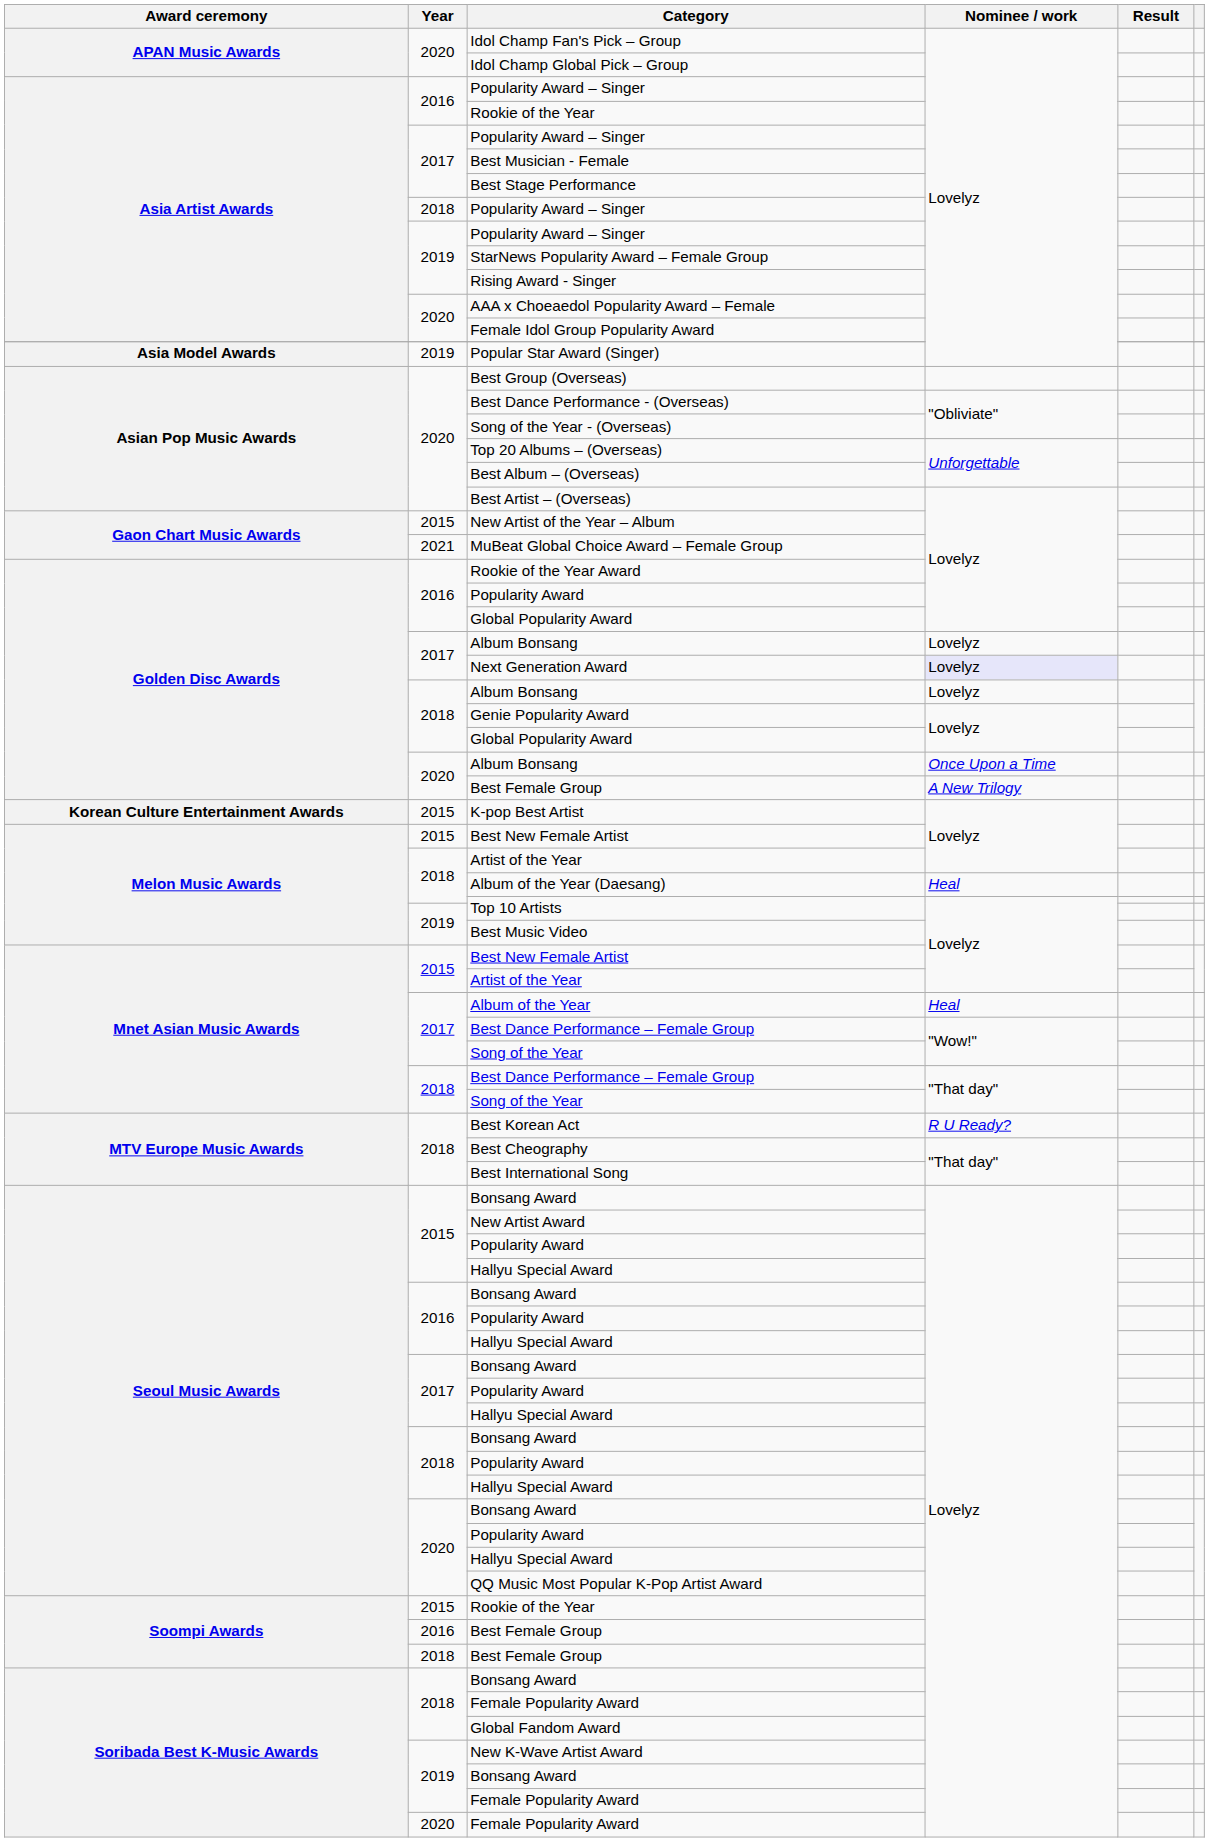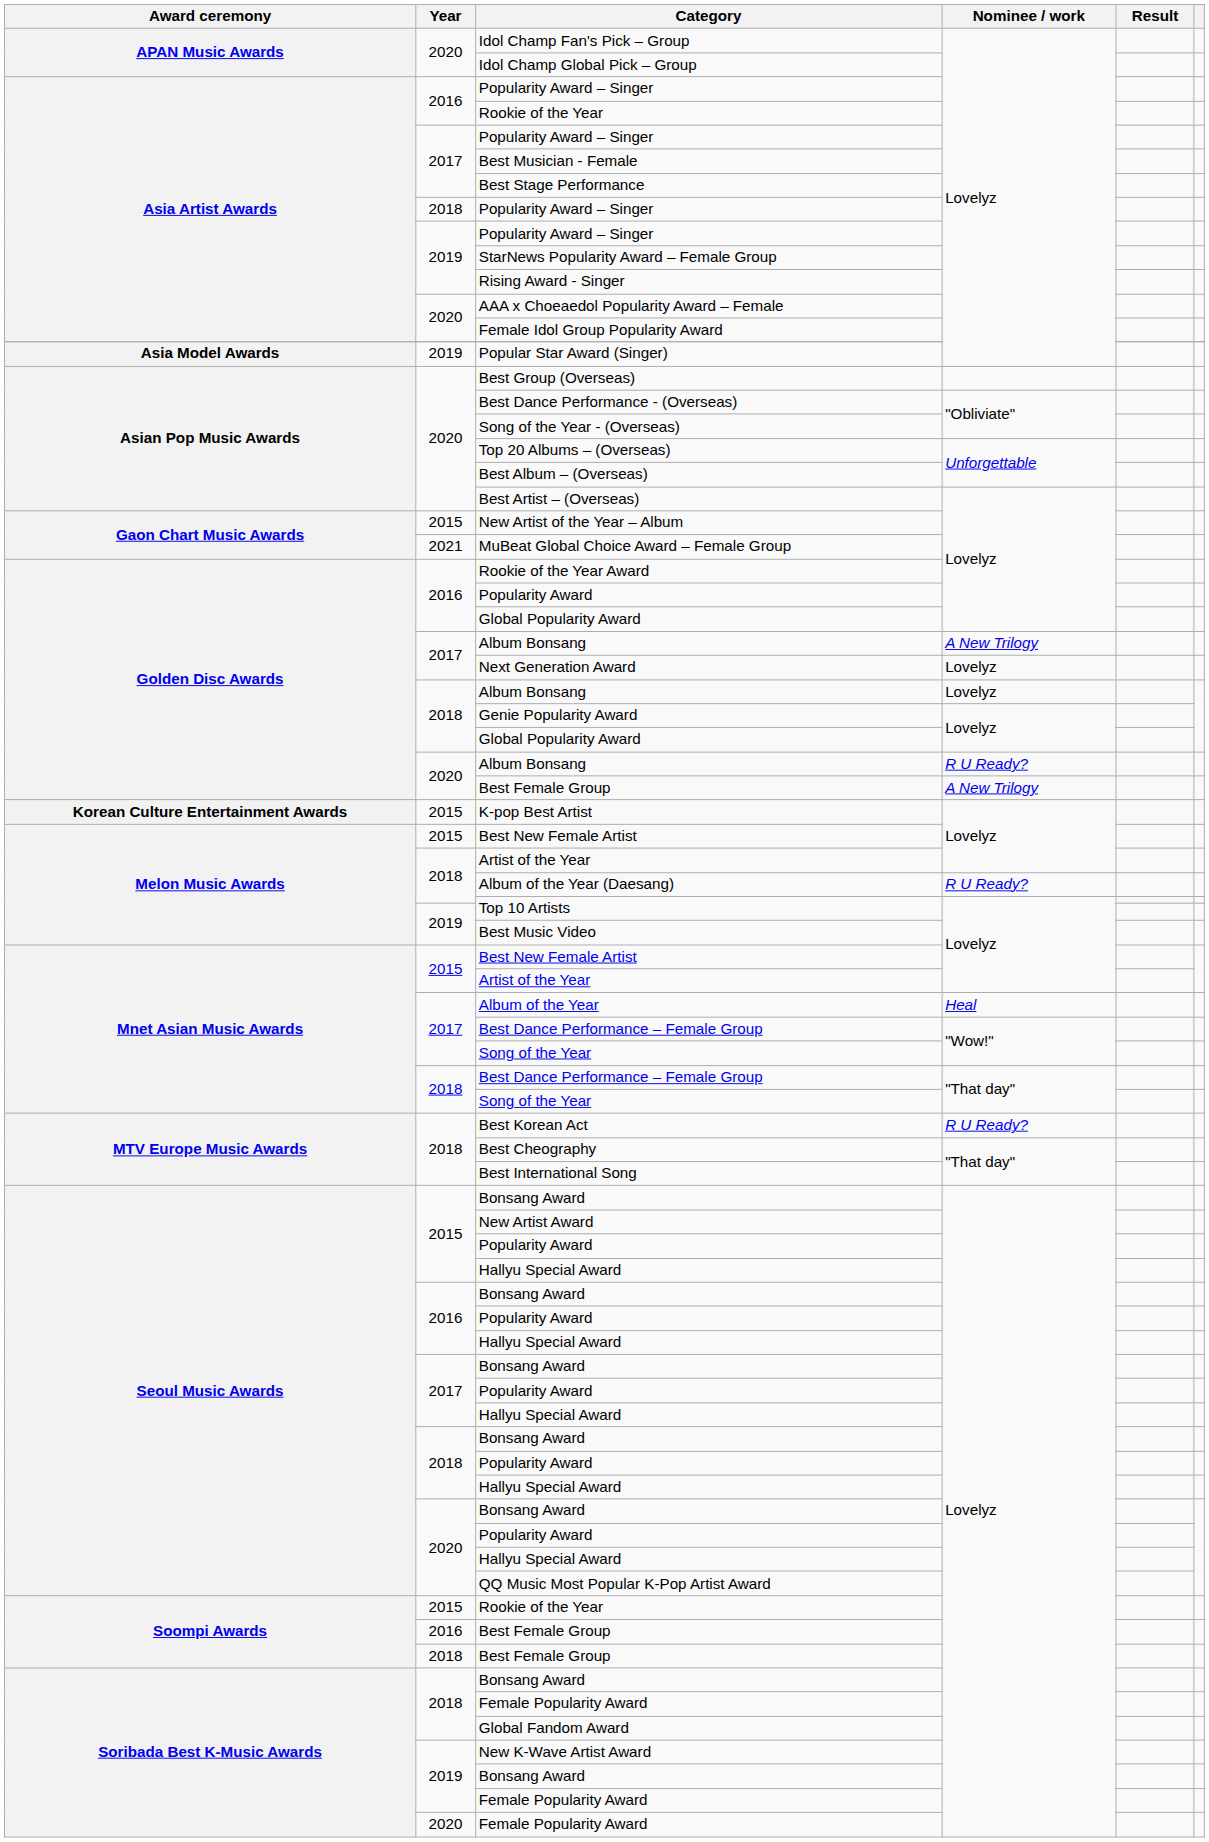2017 / Album Bonsang | Nominee / work: Lovelyz -> A New Trilogy
Next Generation Award | Nominee / work: lavender background -> no background
2020 / Album Bonsang | Nominee / work: Once Upon a Time -> R U Ready?
Album of the Year (Daesang) | Nominee / work: Heal -> R U Ready?
